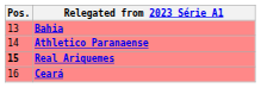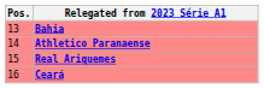Real Ariquemes | Pos.: bold -> normal
